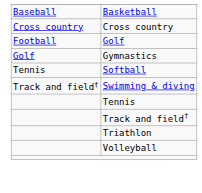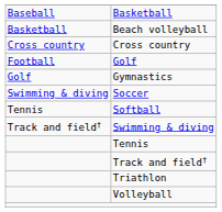+ row: Basketball | Beach volleyball
+ row: Swimming & diving | Soccer
